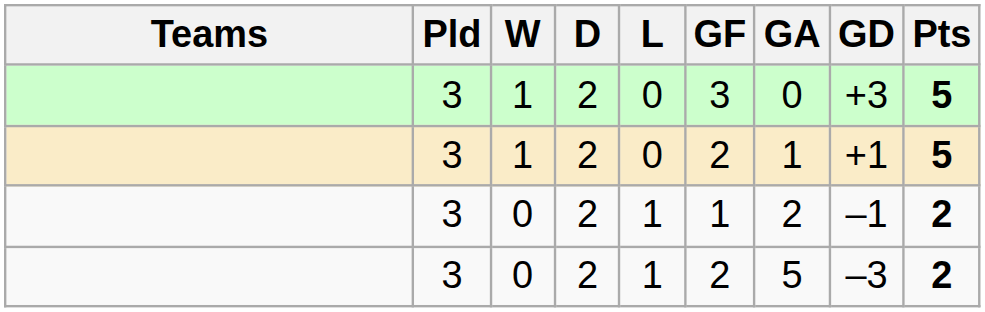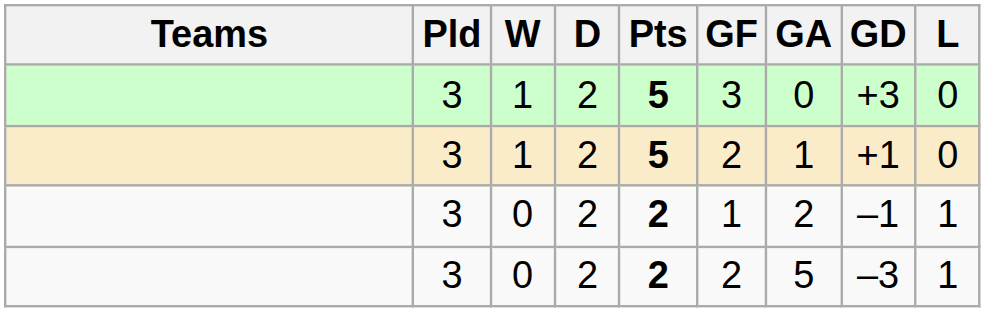columns swapped: L <-> Pts
